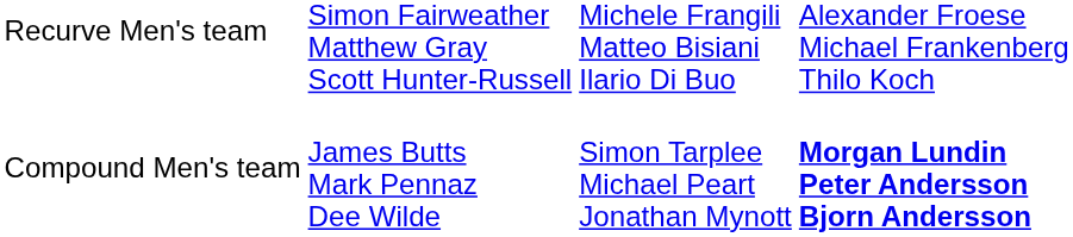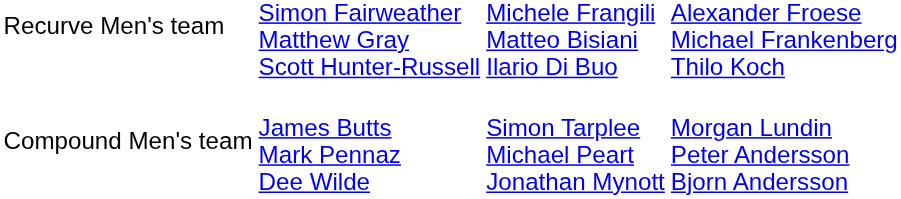Compound Men's team | column 4: bold -> normal
